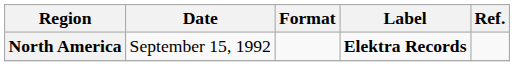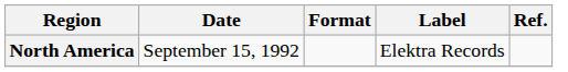North America | Label: bold -> normal
